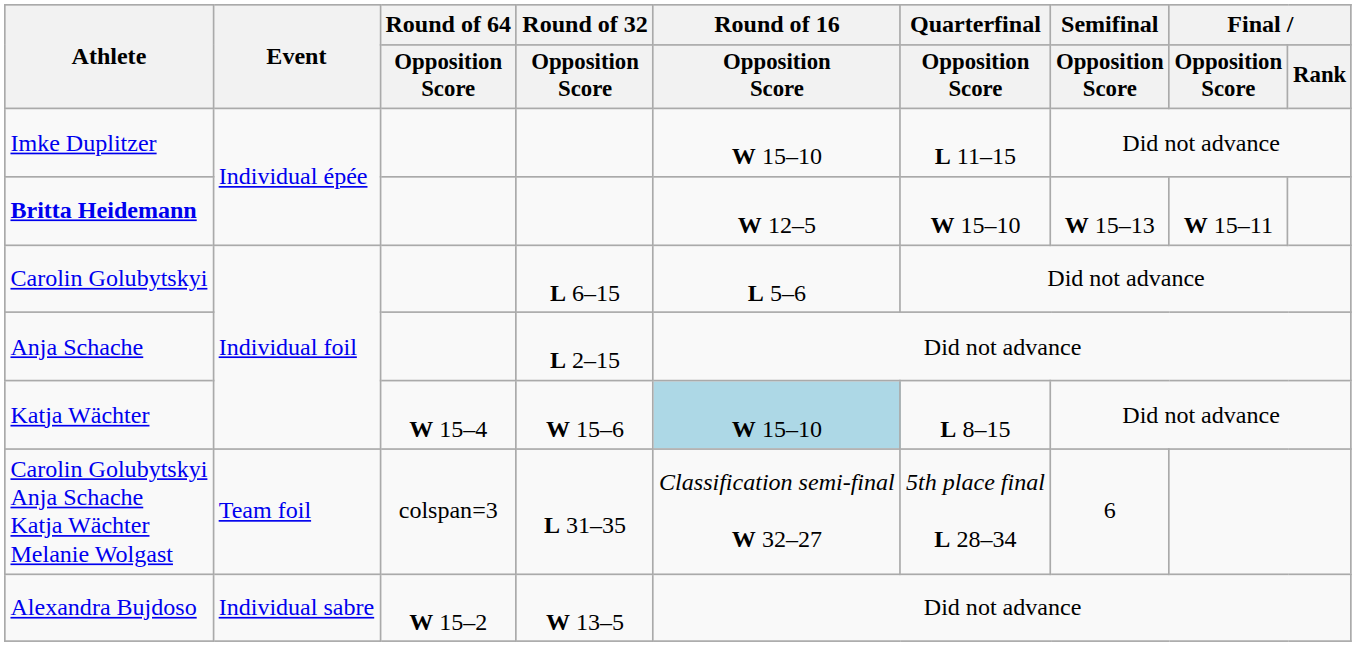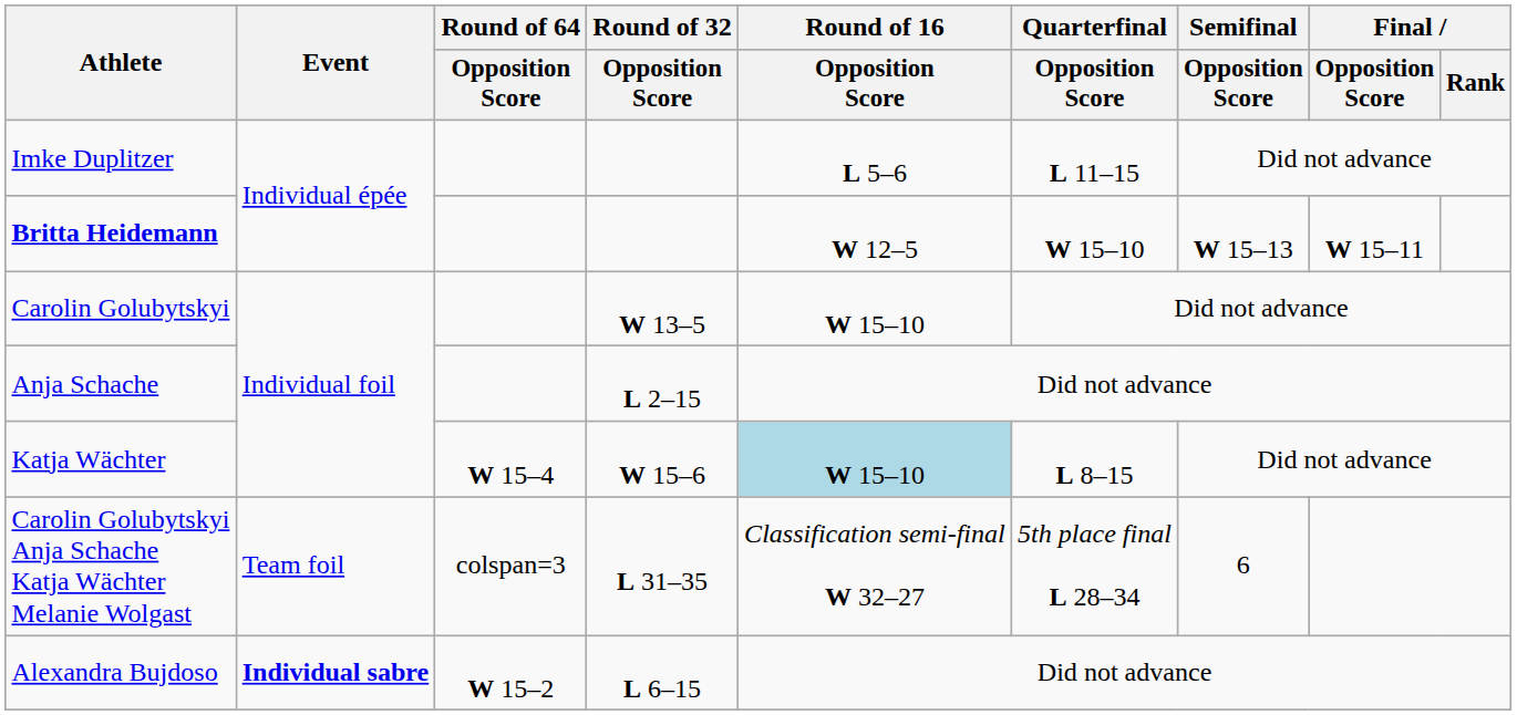Imke Duplitzer | Round of 16 / Opposition Score: W 15–10 -> L 5–6
Carolin Golubytskyi | Round of 32 / Opposition Score: L 6–15 -> W 13–5
Carolin Golubytskyi | Round of 16 / Opposition Score: L 5–6 -> W 15–10
Alexandra Bujdoso | Event: normal -> bold
Alexandra Bujdoso | Round of 32 / Opposition Score: W 13–5 -> L 6–15
